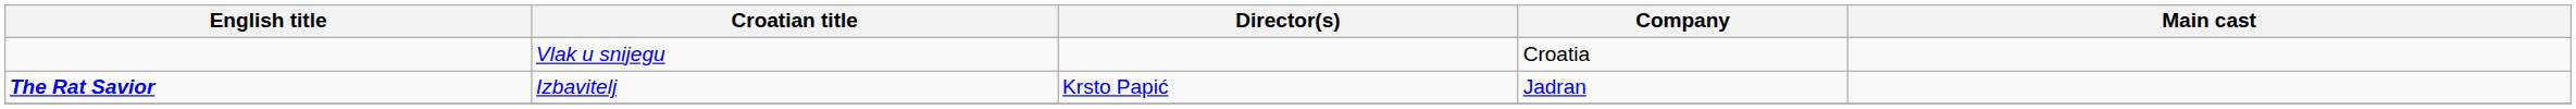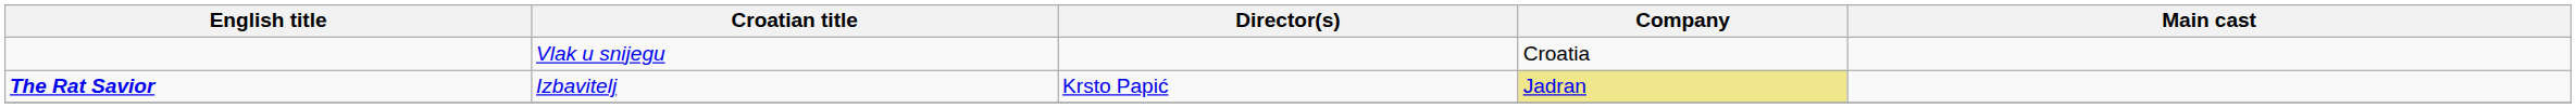The Rat Savior | Company: no background -> khaki background
